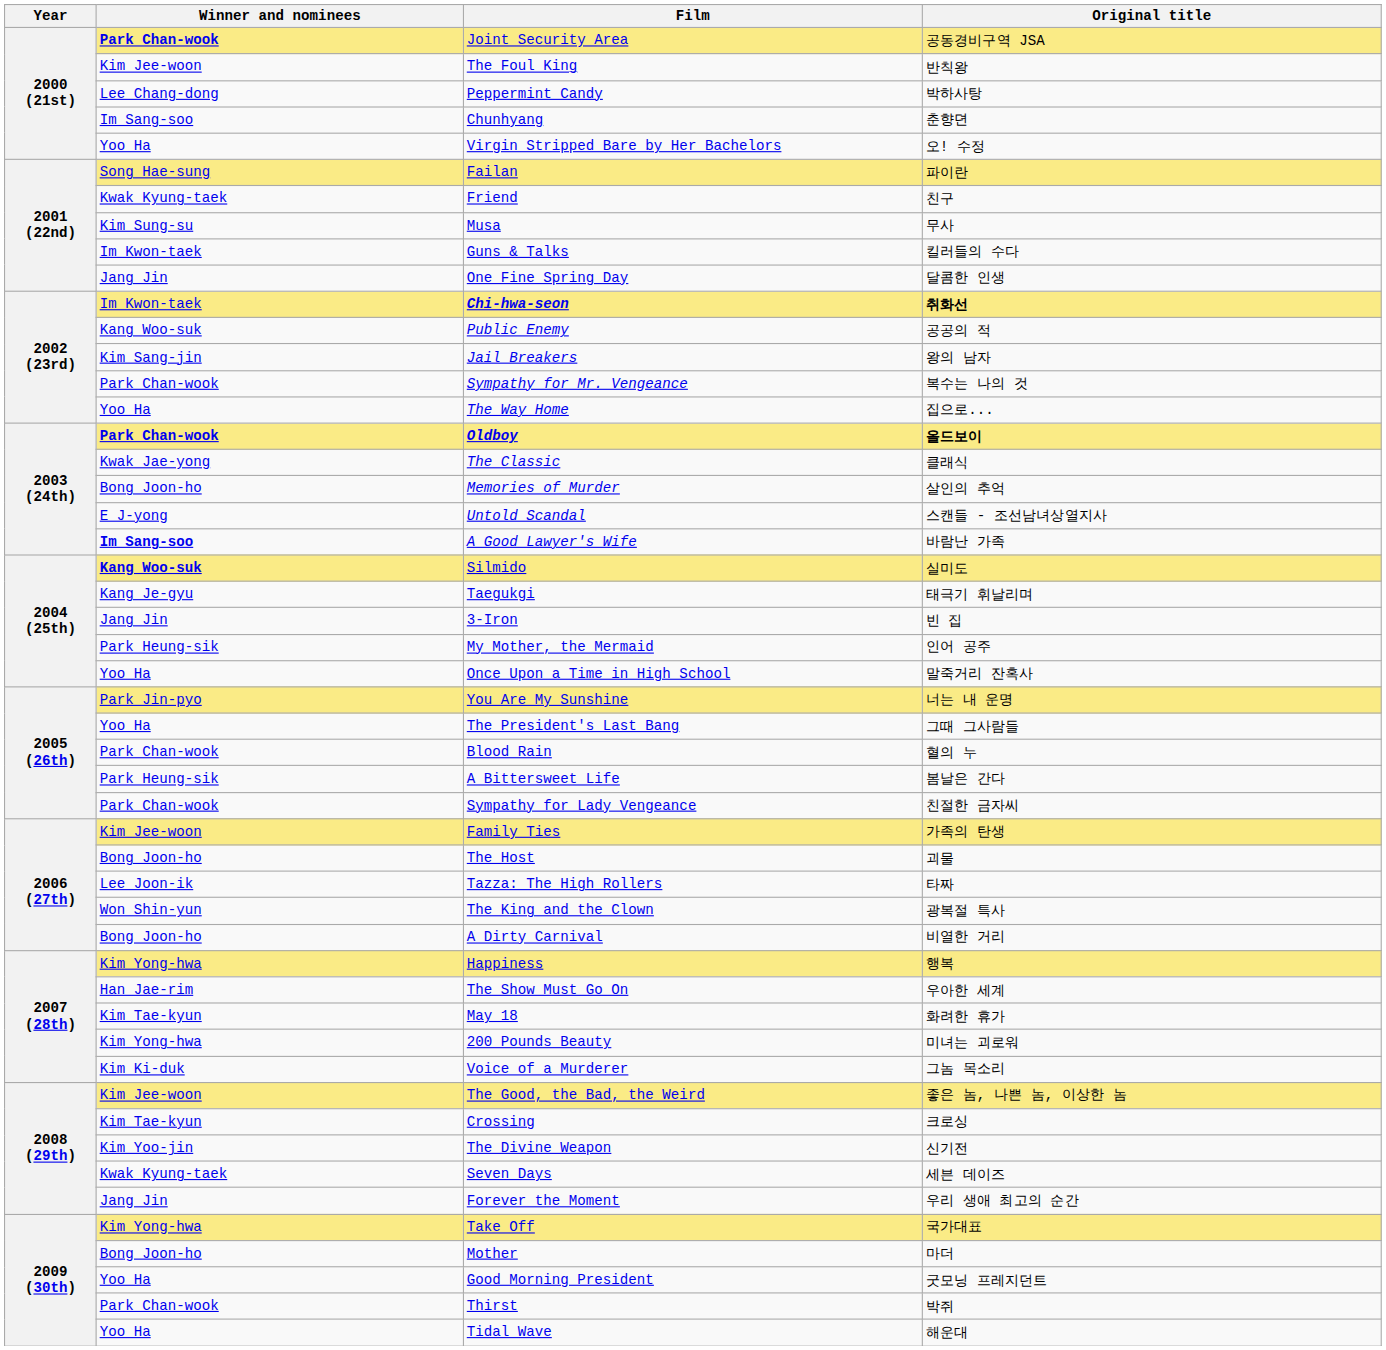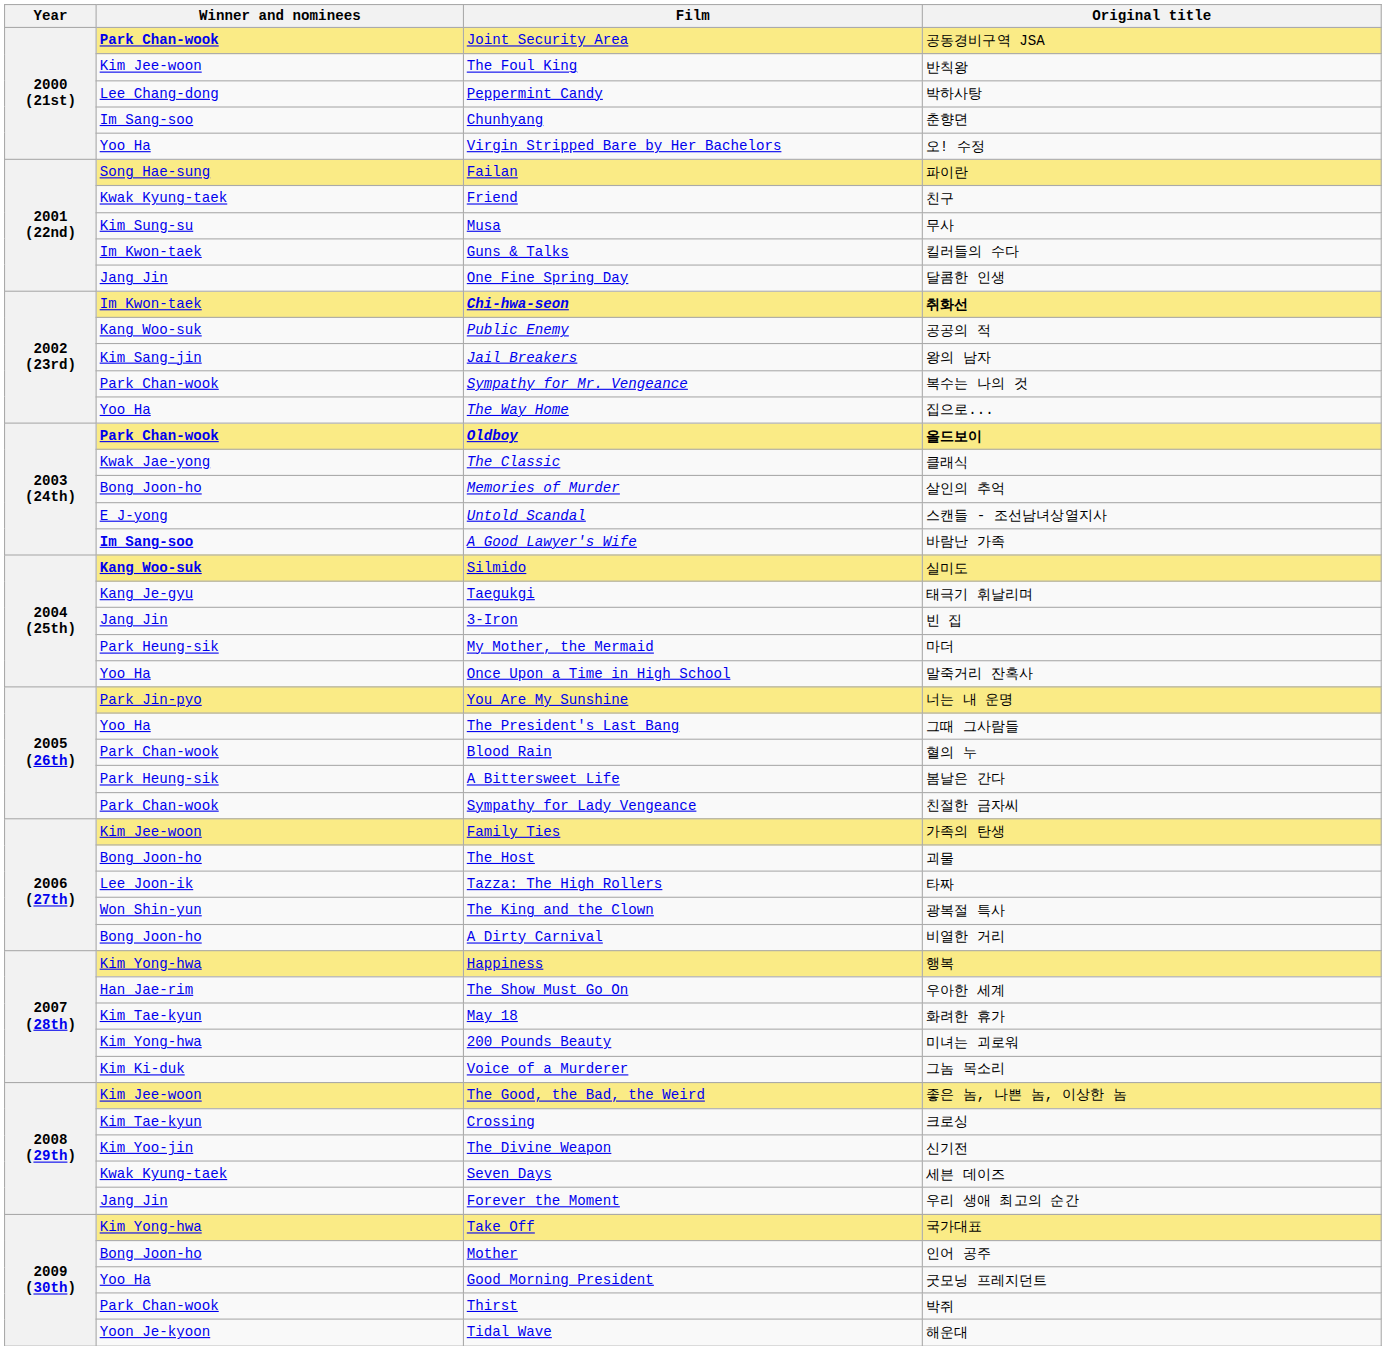My Mother, the Mermaid | Original title: 인어 공주 -> 마더
Mother | Original title: 마더 -> 인어 공주
Tidal Wave | Winner and nominees: Yoo Ha -> Yoon Je-kyoon
